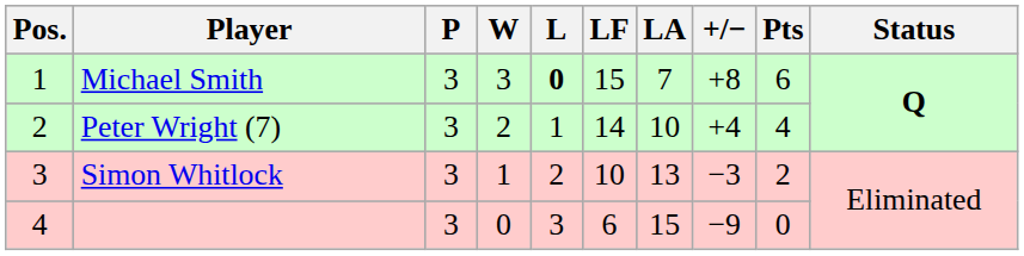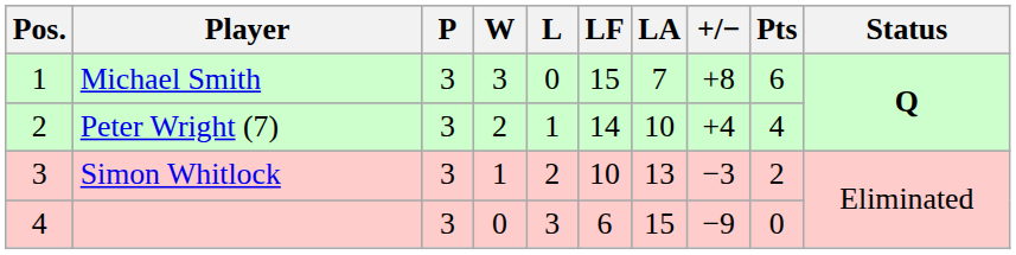Michael Smith | L: bold -> normal
